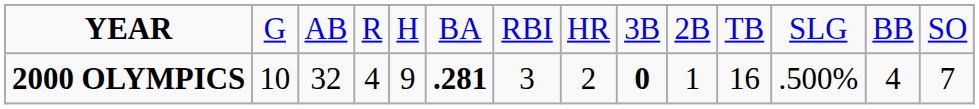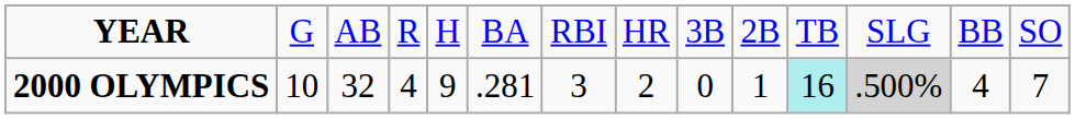2000 OLYMPICS | column 6: bold -> normal
2000 OLYMPICS | column 9: bold -> normal
2000 OLYMPICS | column 11: no background -> paleturquoise background
2000 OLYMPICS | column 12: no background -> lightgrey background
